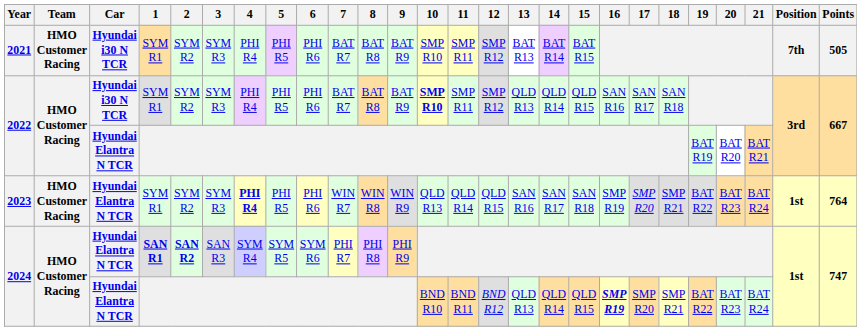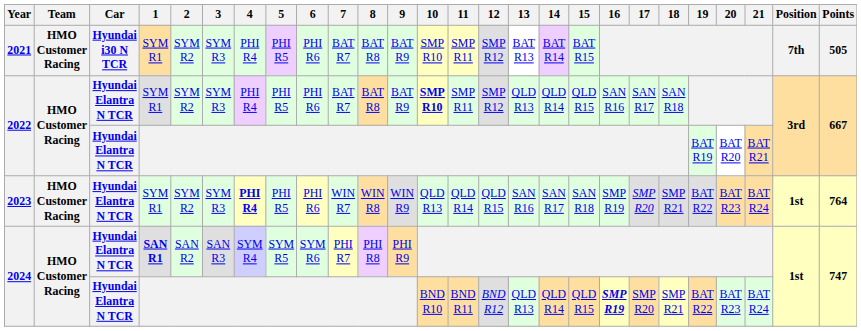2022 / SYM R1 | Car: Hyundai i30 N TCR -> Hyundai Elantra N TCR
2024 / SAN R1 | 2: bold -> normal
